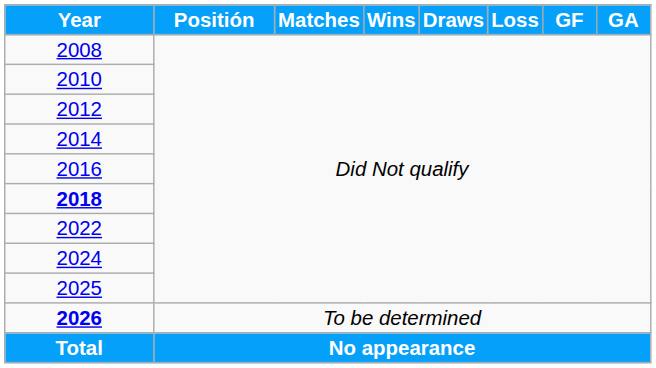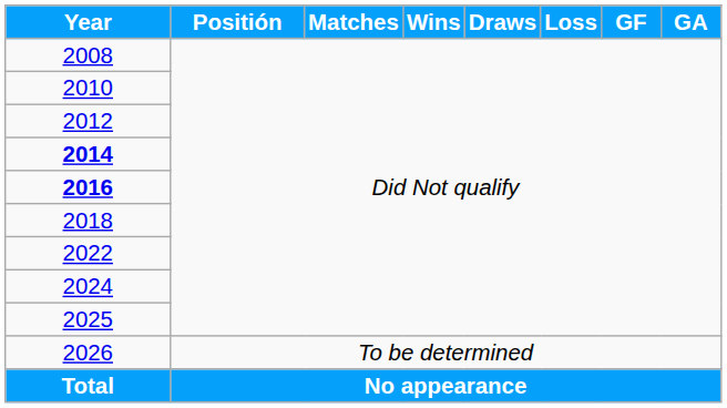2014 | Year: normal -> bold
2016 | Year: normal -> bold
2018 | Year: bold -> normal
2026 | Year: bold -> normal
